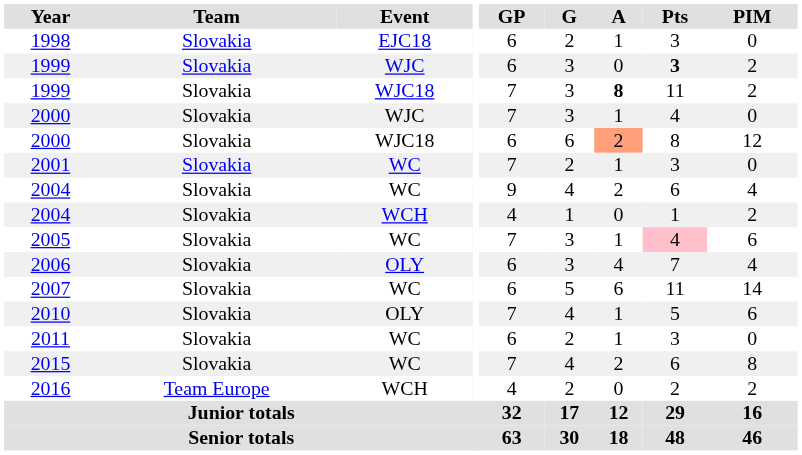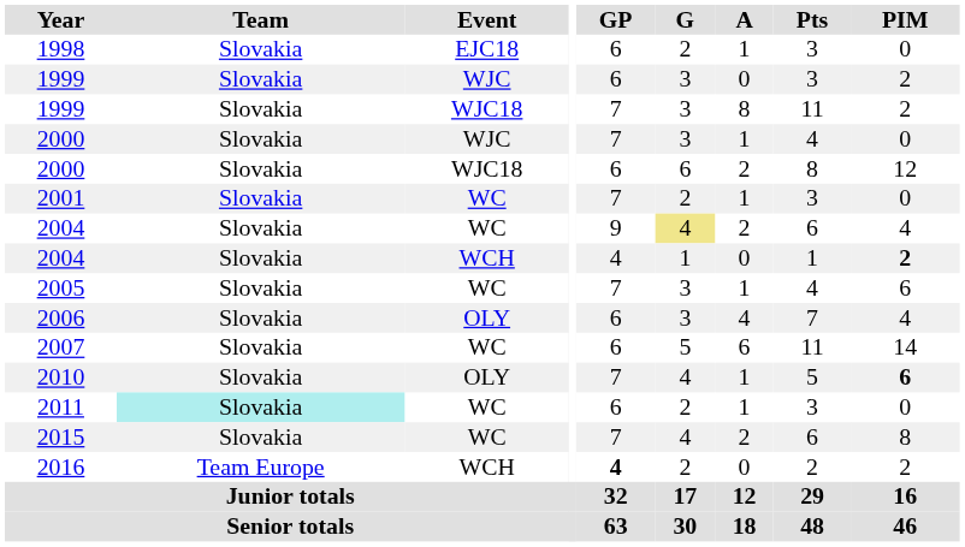1999 / WJC | Pts: bold -> normal
1999 / WJC18 | A: bold -> normal
2000 / WJC18 | A: lightsalmon background -> no background
2004 / WC | G: no background -> khaki background
2004 / WCH | PIM: normal -> bold
2005 | Pts: pink background -> no background
2010 | PIM: normal -> bold
2011 | Team: no background -> paleturquoise background
2016 | GP: normal -> bold
